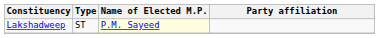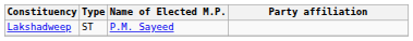Lakshadweep | Name of Elected M.P.: lightyellow background -> no background
